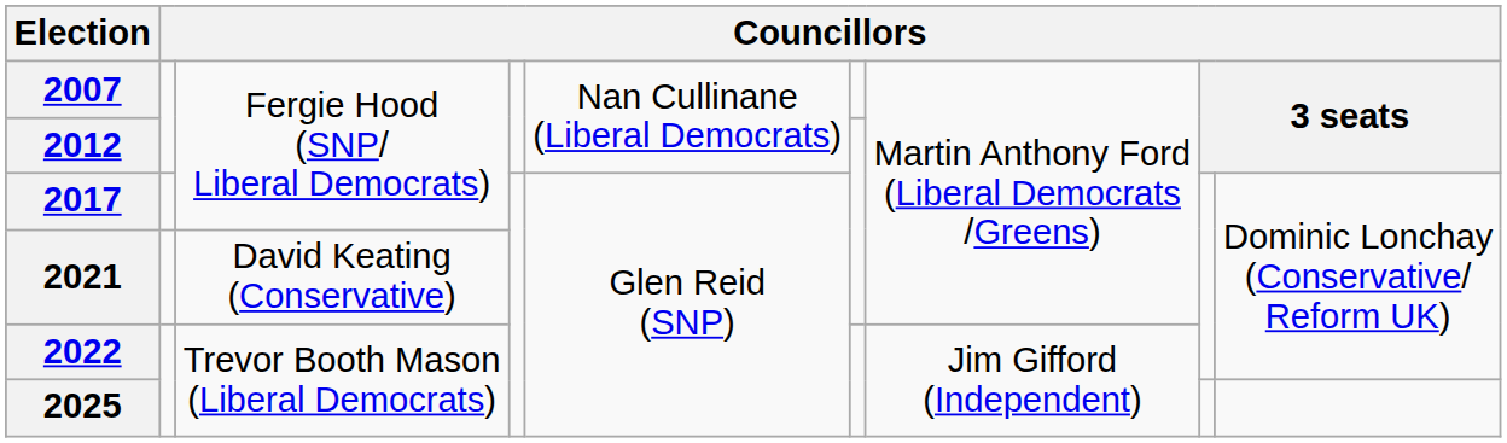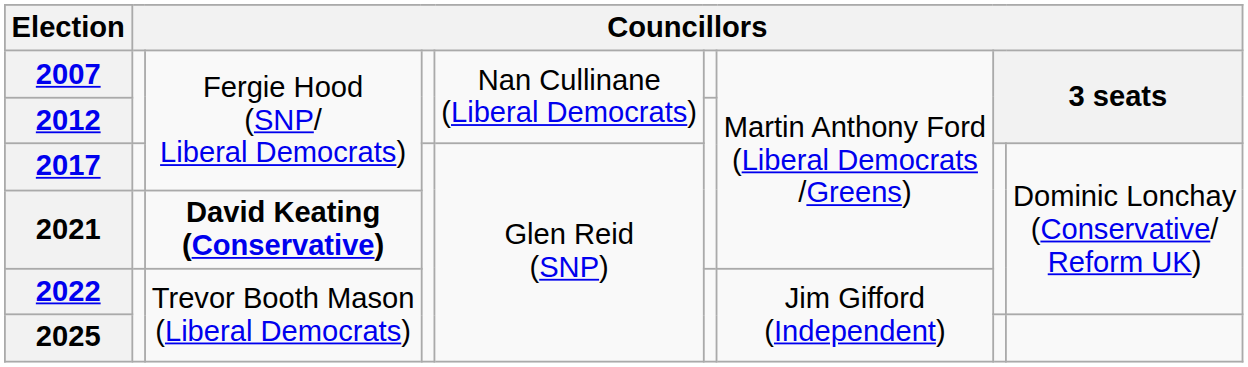2021 | column 3: normal -> bold
